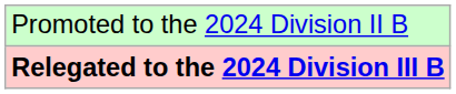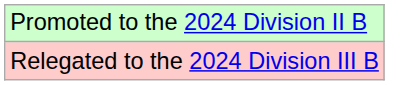row 2 | column 1: bold -> normal
